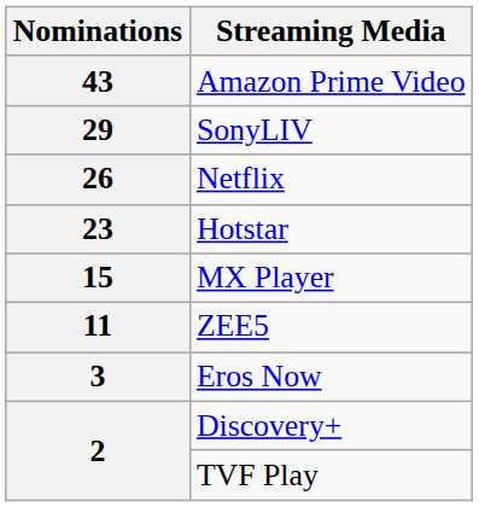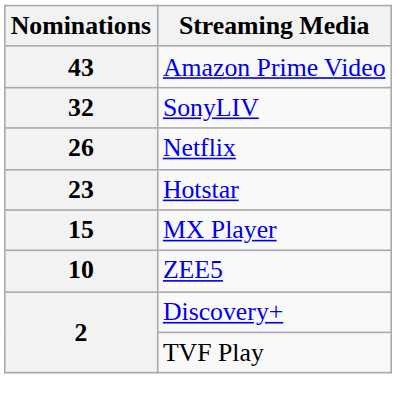SonyLIV | Nominations: 29 -> 32
ZEE5 | Nominations: 11 -> 10
- row: 3 | Eros Now
